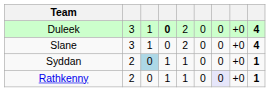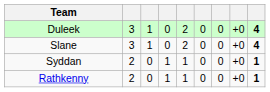Duleek | column 4: bold -> normal
Syddan | column 3: lightblue background -> no background
Rathkenny | column 7: lavender background -> no background
